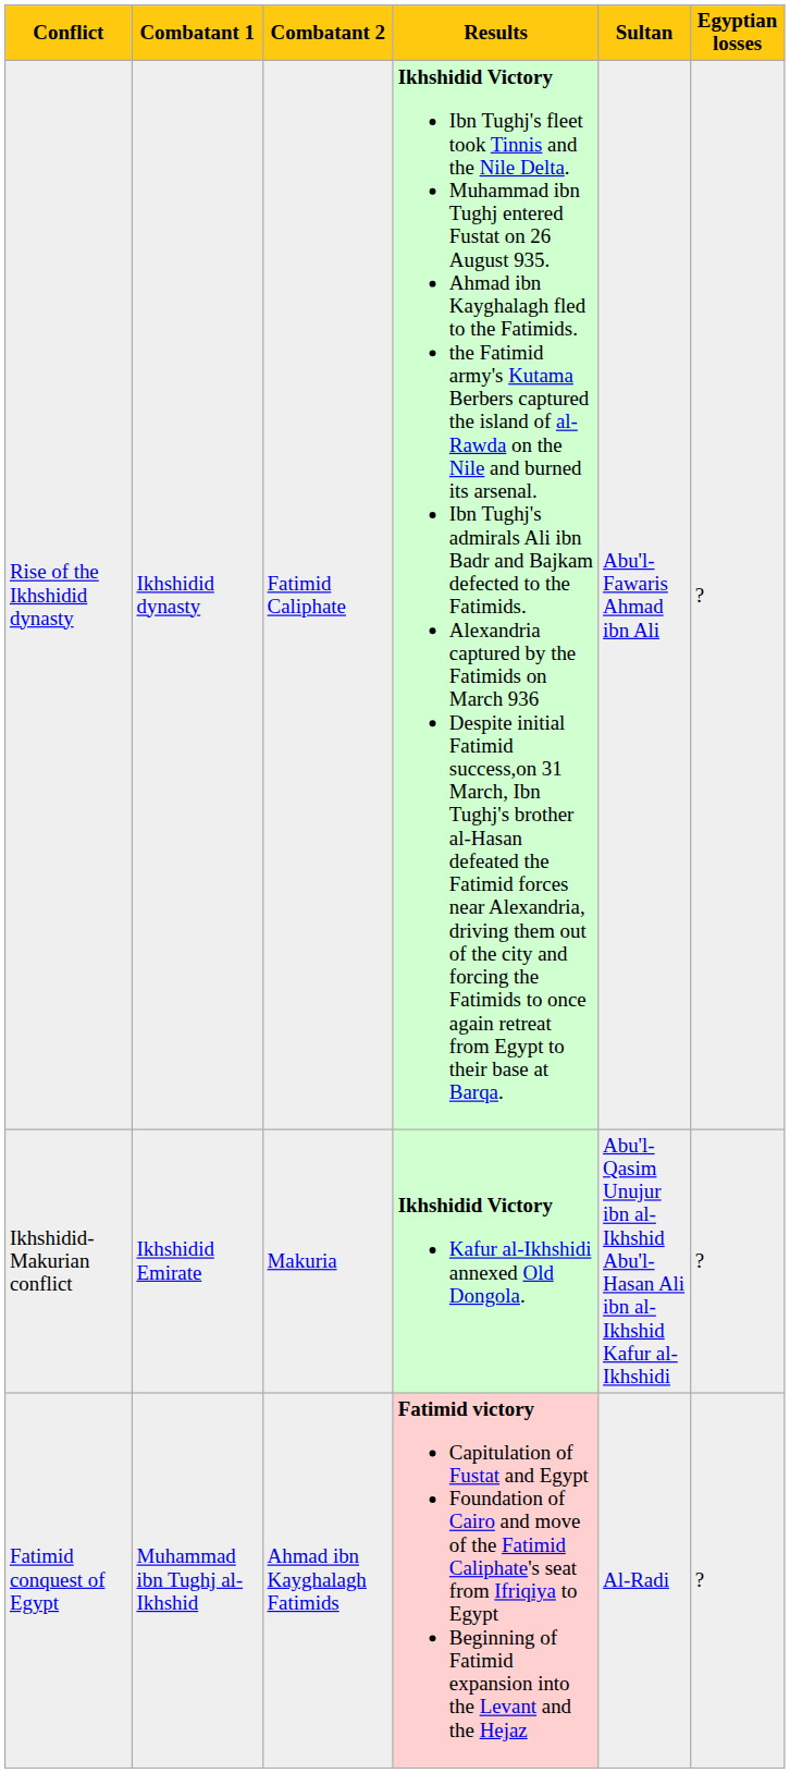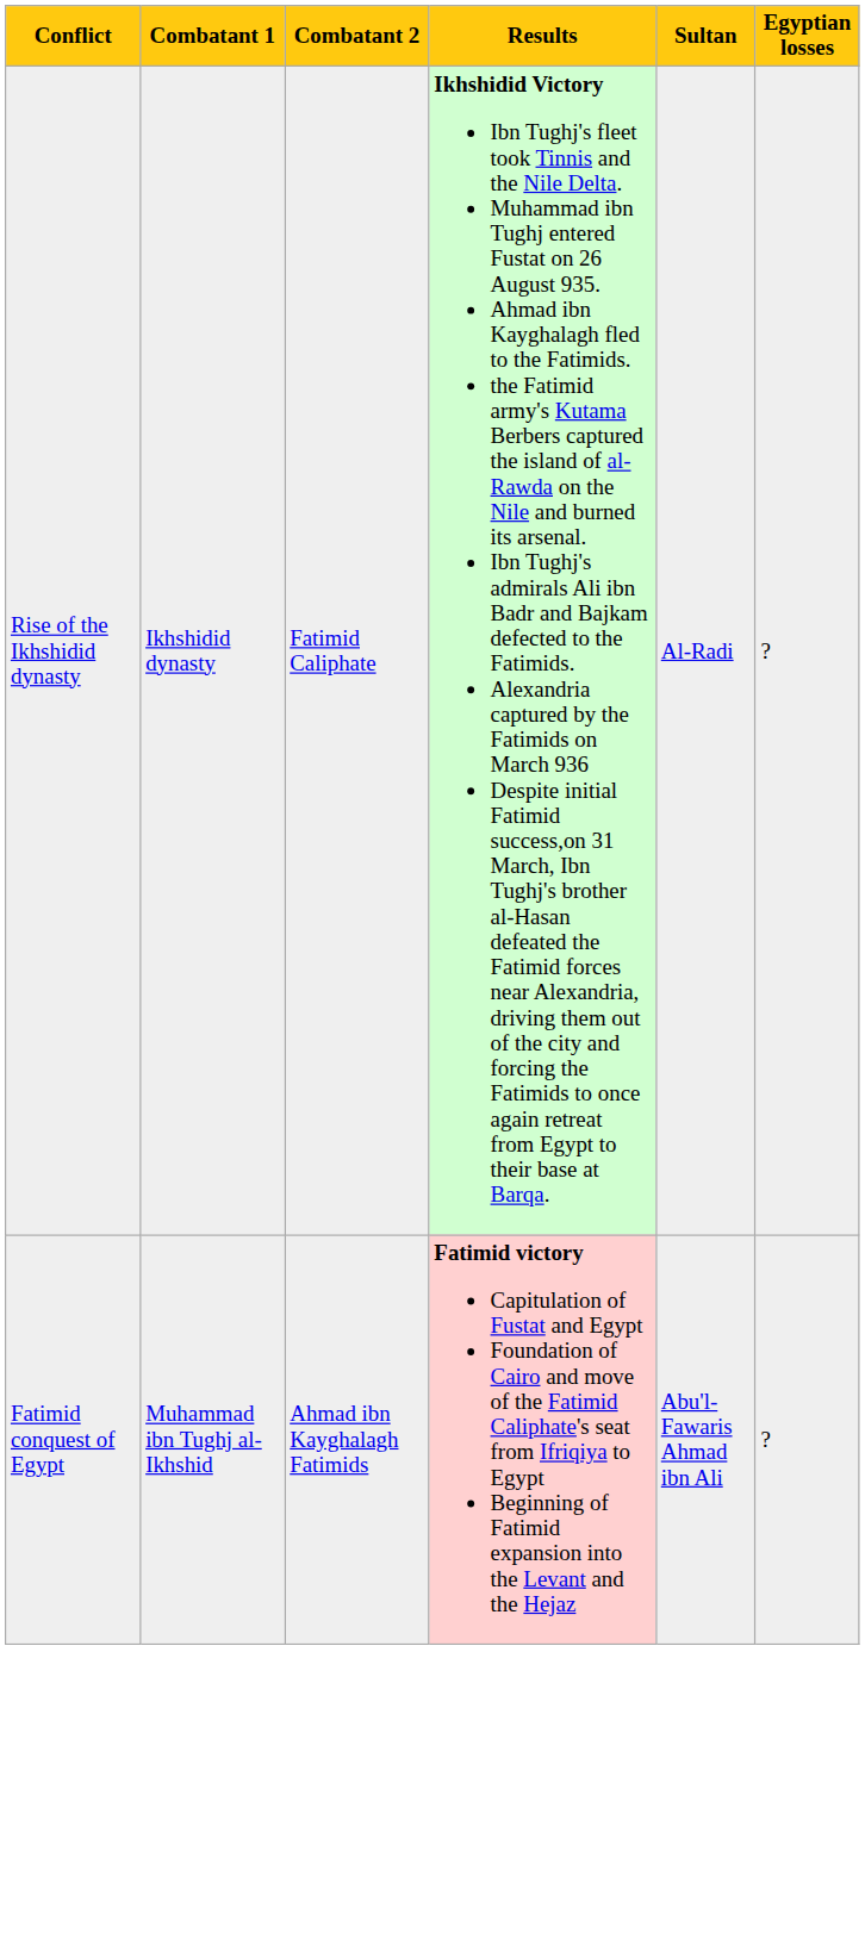Rise of the Ikhshidid dynasty | Sultan: Abu'l-Fawaris Ahmad ibn Ali -> Al-Radi
- row: Ikhshidid-Makurian conflict | Ikhshidid Emirate | Makuria | Ikhshidid Victory Kafur al-Ikhshidi annexed Old Dongola. | Abu'l-Qasim Unujur ibn al-Ikhshid Abu'l-Hasan Ali ibn al-Ikhshid Kafur al-Ikhshidi | ?
Fatimid conquest of Egypt | Sultan: Al-Radi -> Abu'l-Fawaris Ahmad ibn Ali
